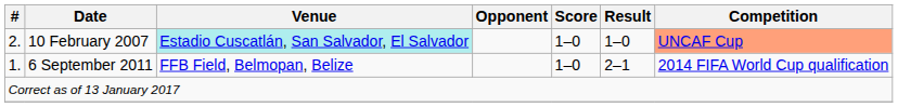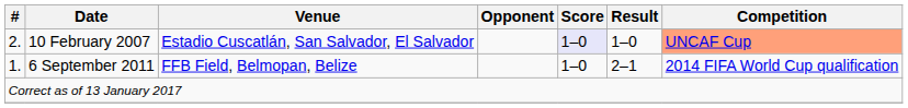10 February 2007 | Venue: paleturquoise background -> no background
10 February 2007 | Score: no background -> lavender background
